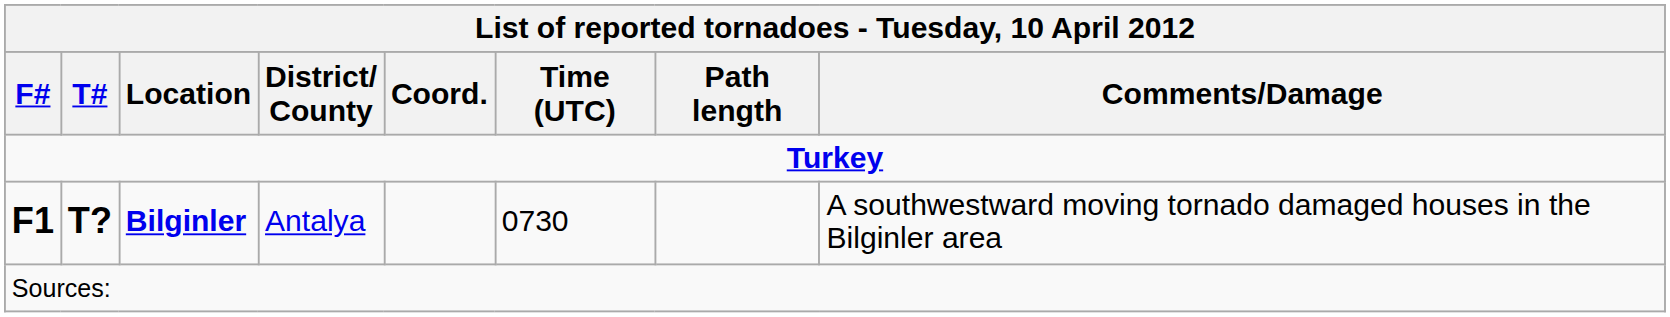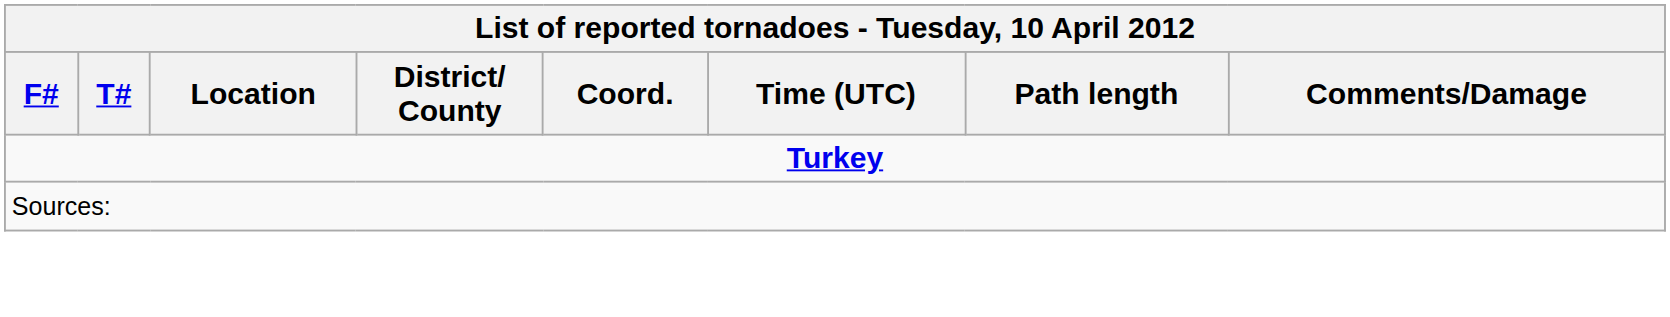- row: F1 | T? | Bilginler | Antalya | 0730 | A southwestward moving tornado damaged houses in the Bilginler area
